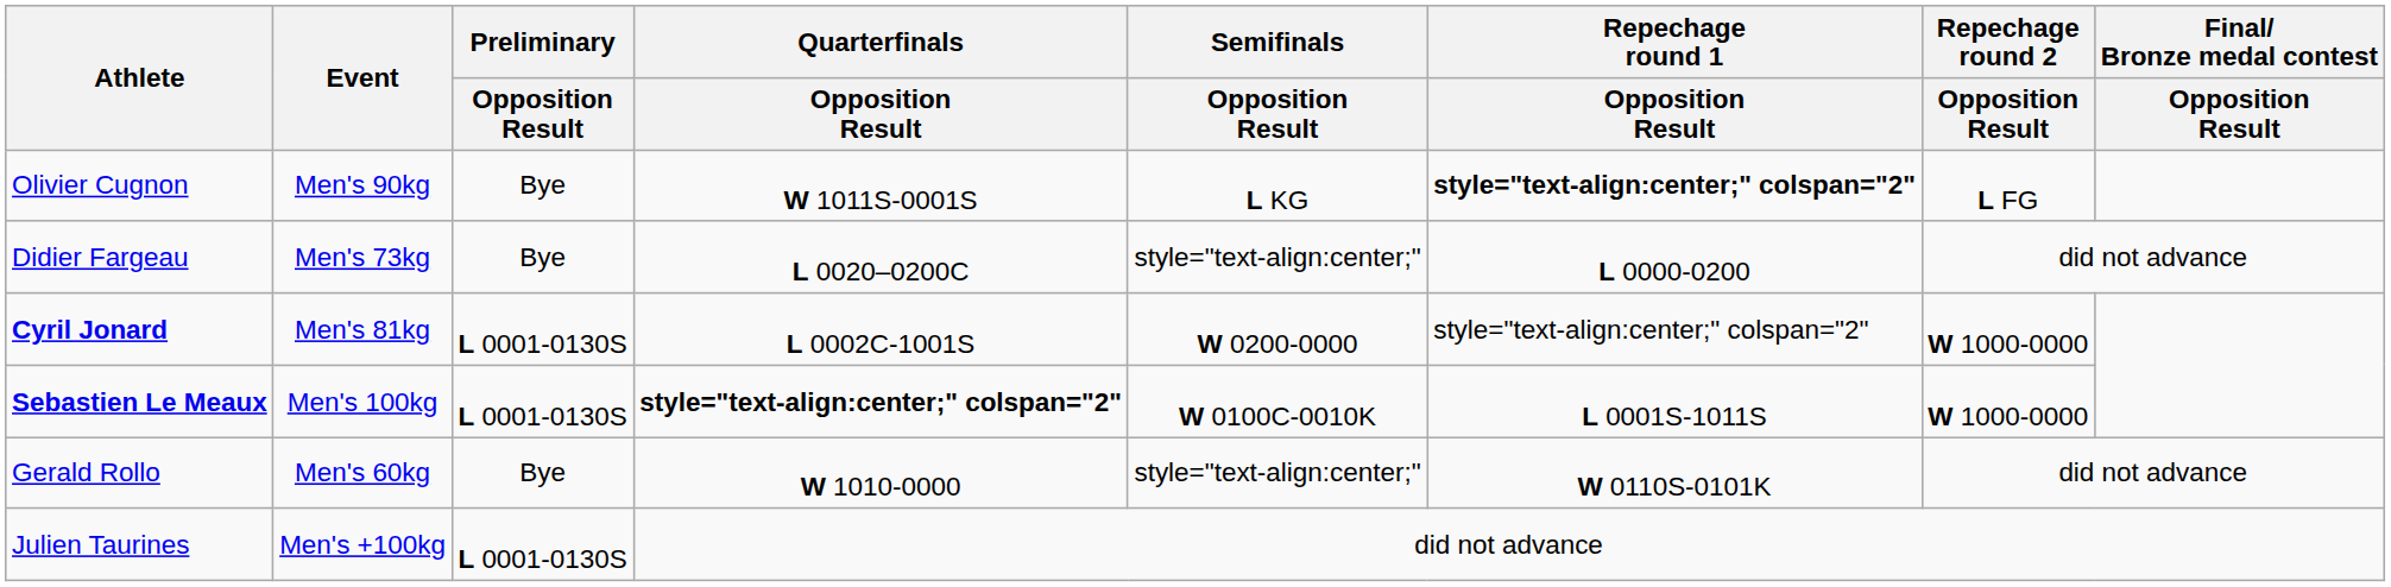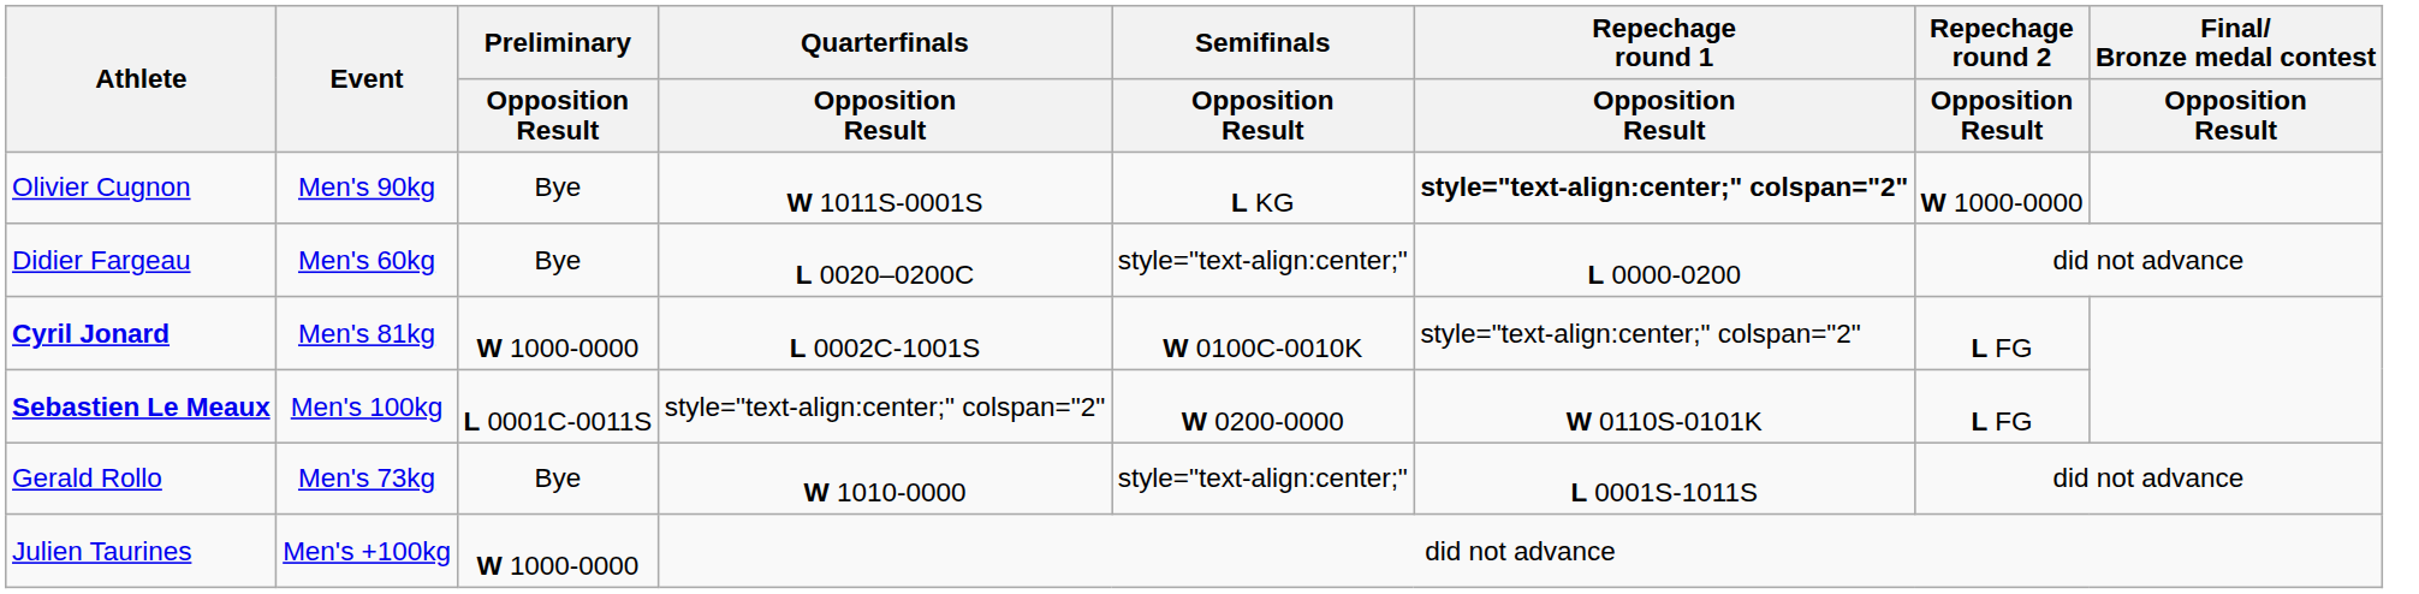Olivier Cugnon | Repechage round 2 / Opposition Result: L FG -> W 1000-0000
Didier Fargeau | Event: Men's 73kg -> Men's 60kg
Cyril Jonard | Preliminary / Opposition Result: L 0001-0130S -> W 1000-0000
Cyril Jonard | Semifinals / Opposition Result: W 0200-0000 -> W 0100C-0010K
Cyril Jonard | Repechage round 2 / Opposition Result: W 1000-0000 -> L FG
Sebastien Le Meaux | Preliminary / Opposition Result: L 0001-0130S -> L 0001C-0011S
Sebastien Le Meaux | Quarterfinals / Opposition Result: bold -> normal
Sebastien Le Meaux | Semifinals / Opposition Result: W 0100C-0010K -> W 0200-0000
Sebastien Le Meaux | Repechage round 1 / Opposition Result: L 0001S-1011S -> W 0110S-0101K
Sebastien Le Meaux | Repechage round 2 / Opposition Result: W 1000-0000 -> L FG
Gerald Rollo | Event: Men's 60kg -> Men's 73kg
Gerald Rollo | Repechage round 1 / Opposition Result: W 0110S-0101K -> L 0001S-1011S
Julien Taurines | Preliminary / Opposition Result: L 0001-0130S -> W 1000-0000
